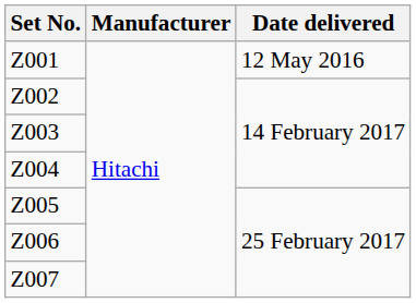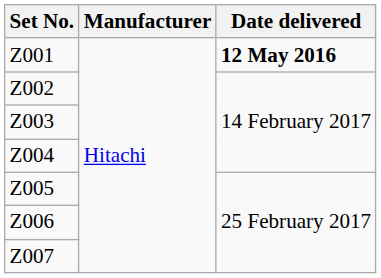Z001 | Date delivered: normal -> bold
